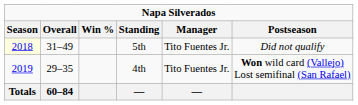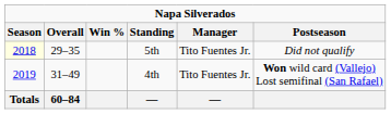5th | Overall: 31–49 -> 29–35
4th | Overall: 29–35 -> 31–49
